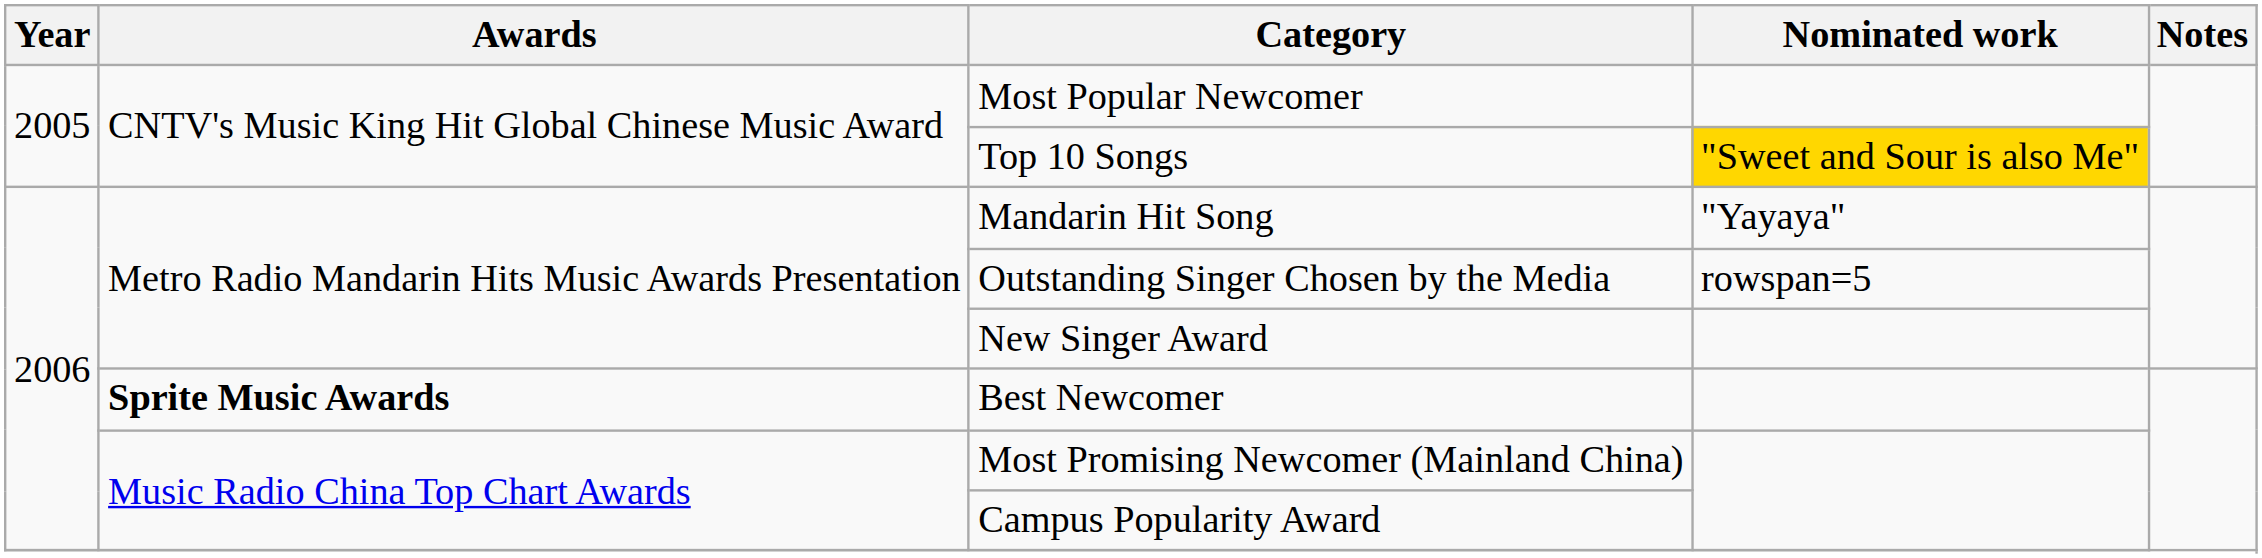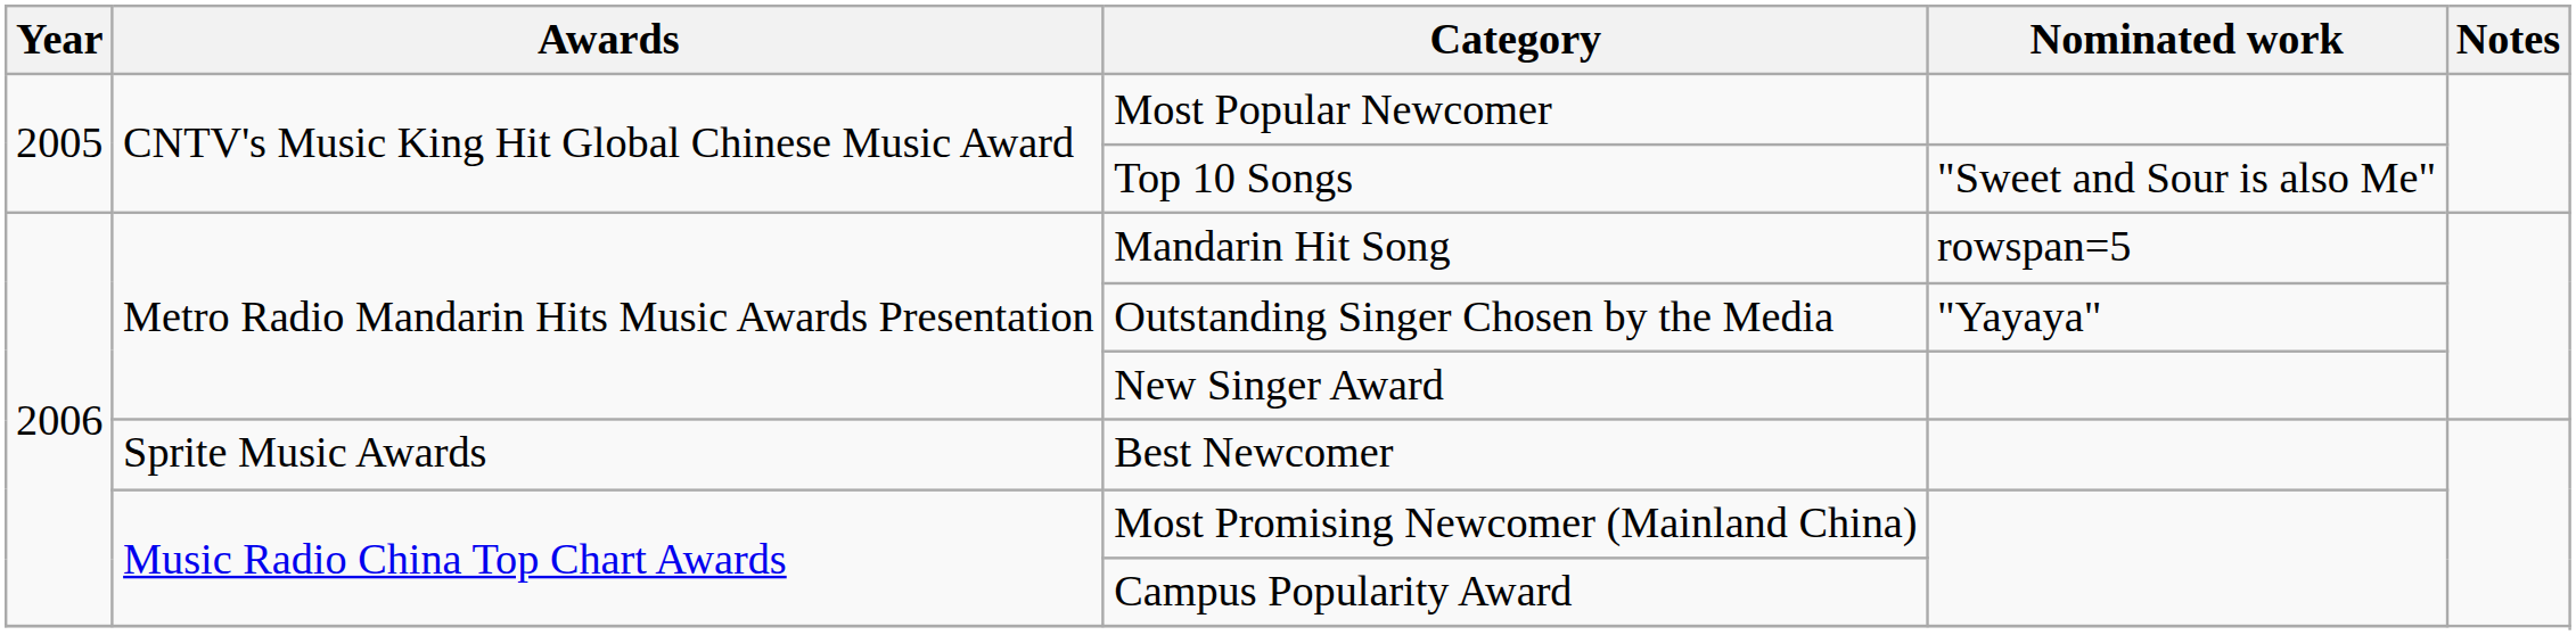Top 10 Songs | Nominated work: gold background -> no background
Mandarin Hit Song | Nominated work: "Yayaya" -> rowspan=5
Outstanding Singer Chosen by the Media | Nominated work: rowspan=5 -> "Yayaya"
Best Newcomer | Awards: bold -> normal
